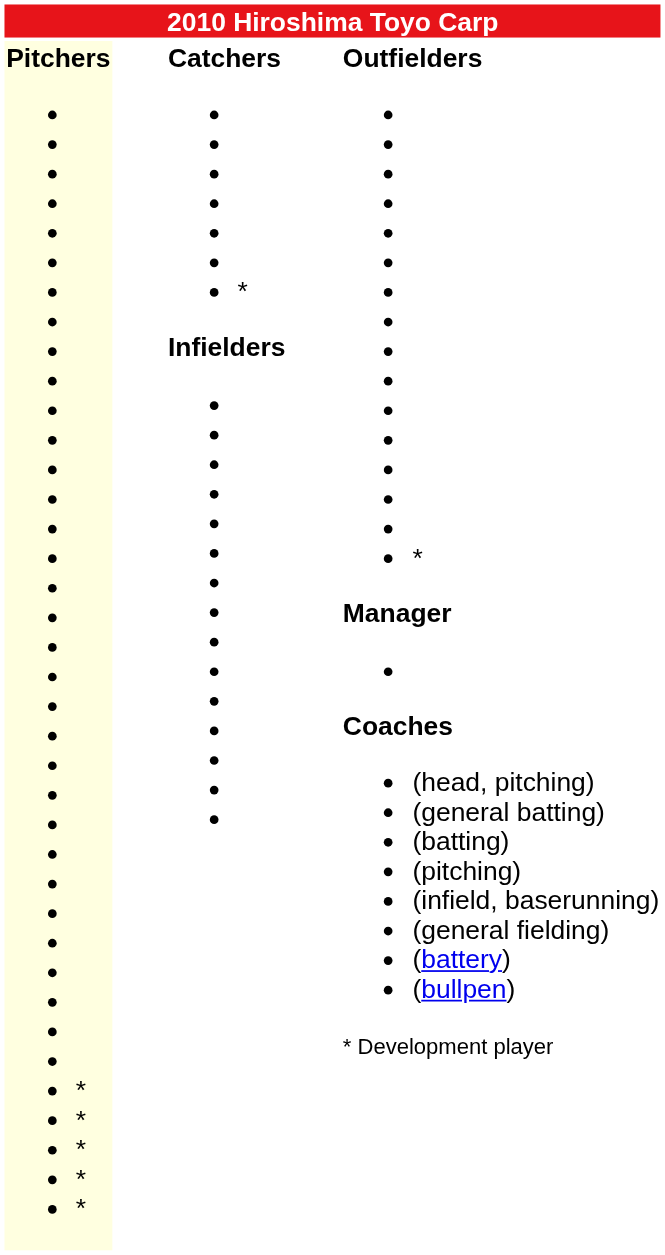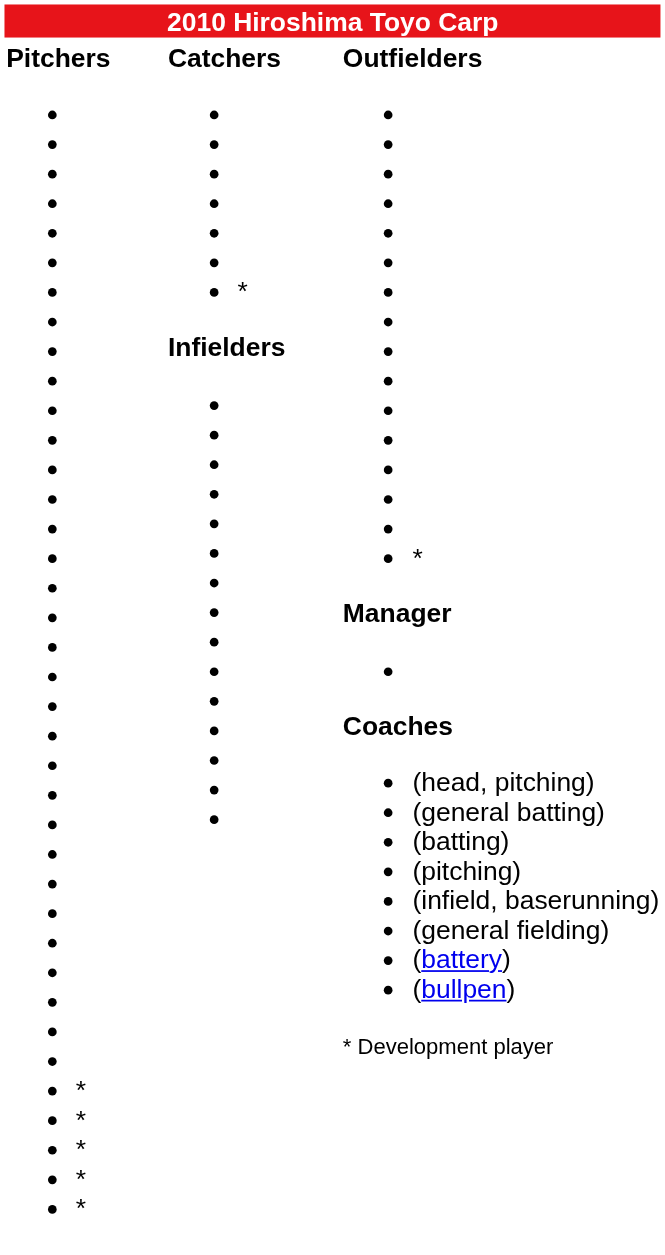Pitchers * * * * * | column 1: lightyellow background -> no background
